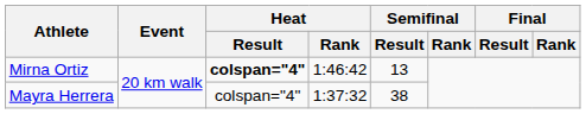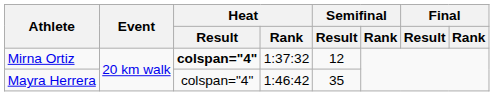Mirna Ortiz | Heat / Rank: 1:46:42 -> 1:37:32
Mirna Ortiz | Semifinal / Result: 13 -> 12
Mayra Herrera | Heat / Rank: 1:37:32 -> 1:46:42
Mayra Herrera | Semifinal / Result: 38 -> 35
